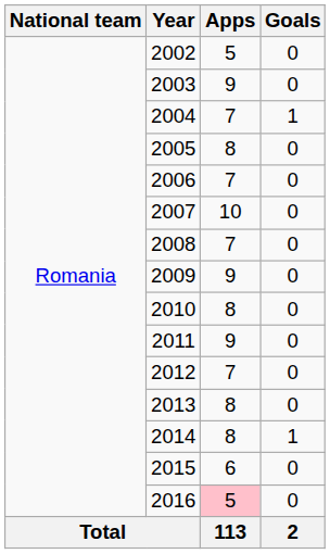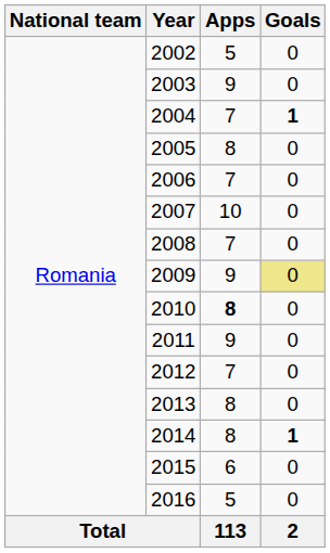2004 | Goals: normal -> bold
2009 | Goals: no background -> khaki background
2010 | Apps: normal -> bold
2014 | Goals: normal -> bold
2016 | Apps: pink background -> no background
